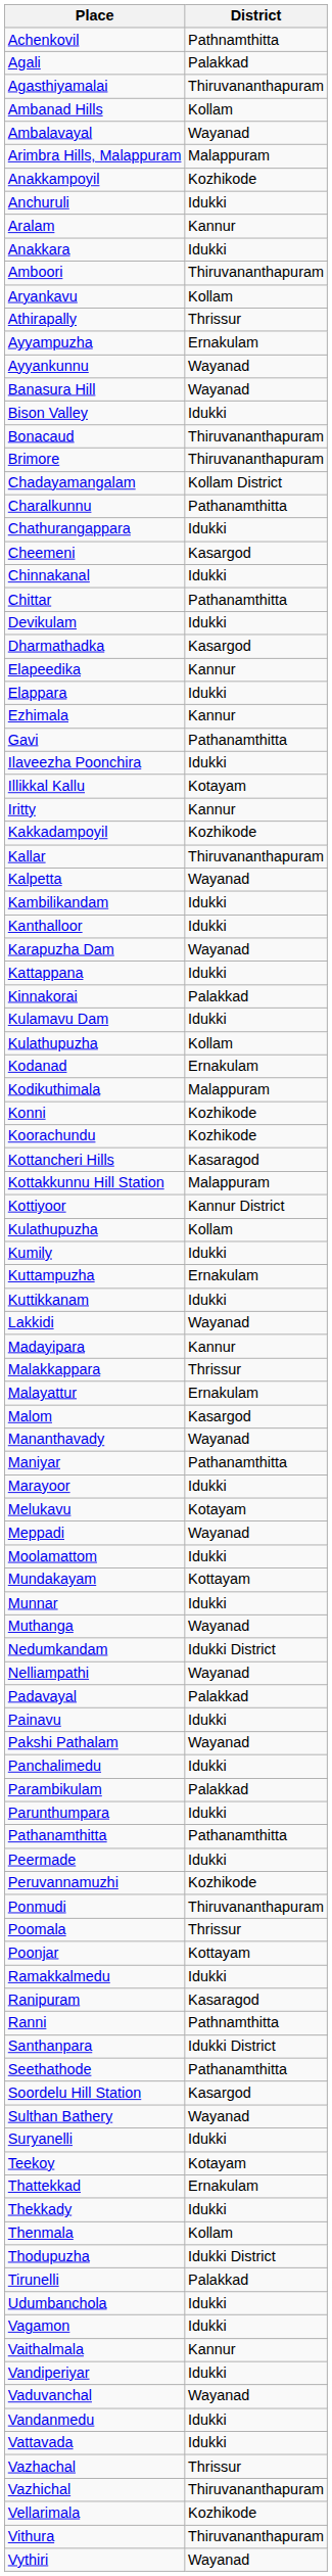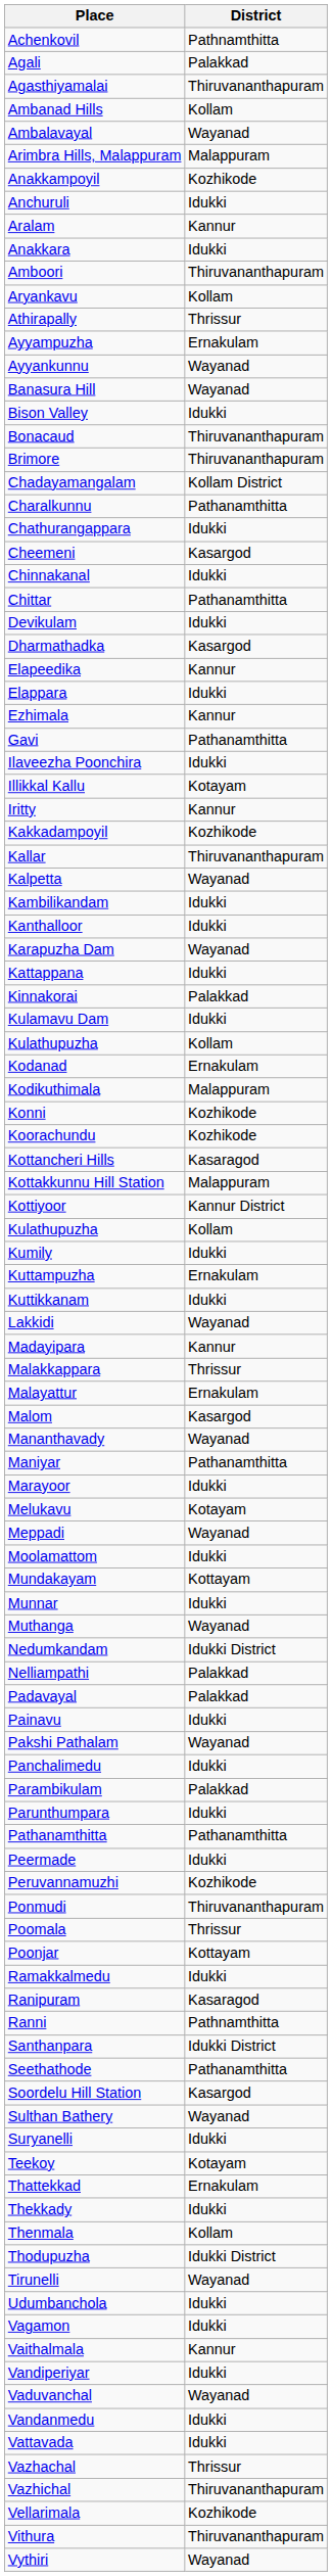row 72 | District: Wayanad -> Palakkad
row 98 | District: Palakkad -> Wayanad
